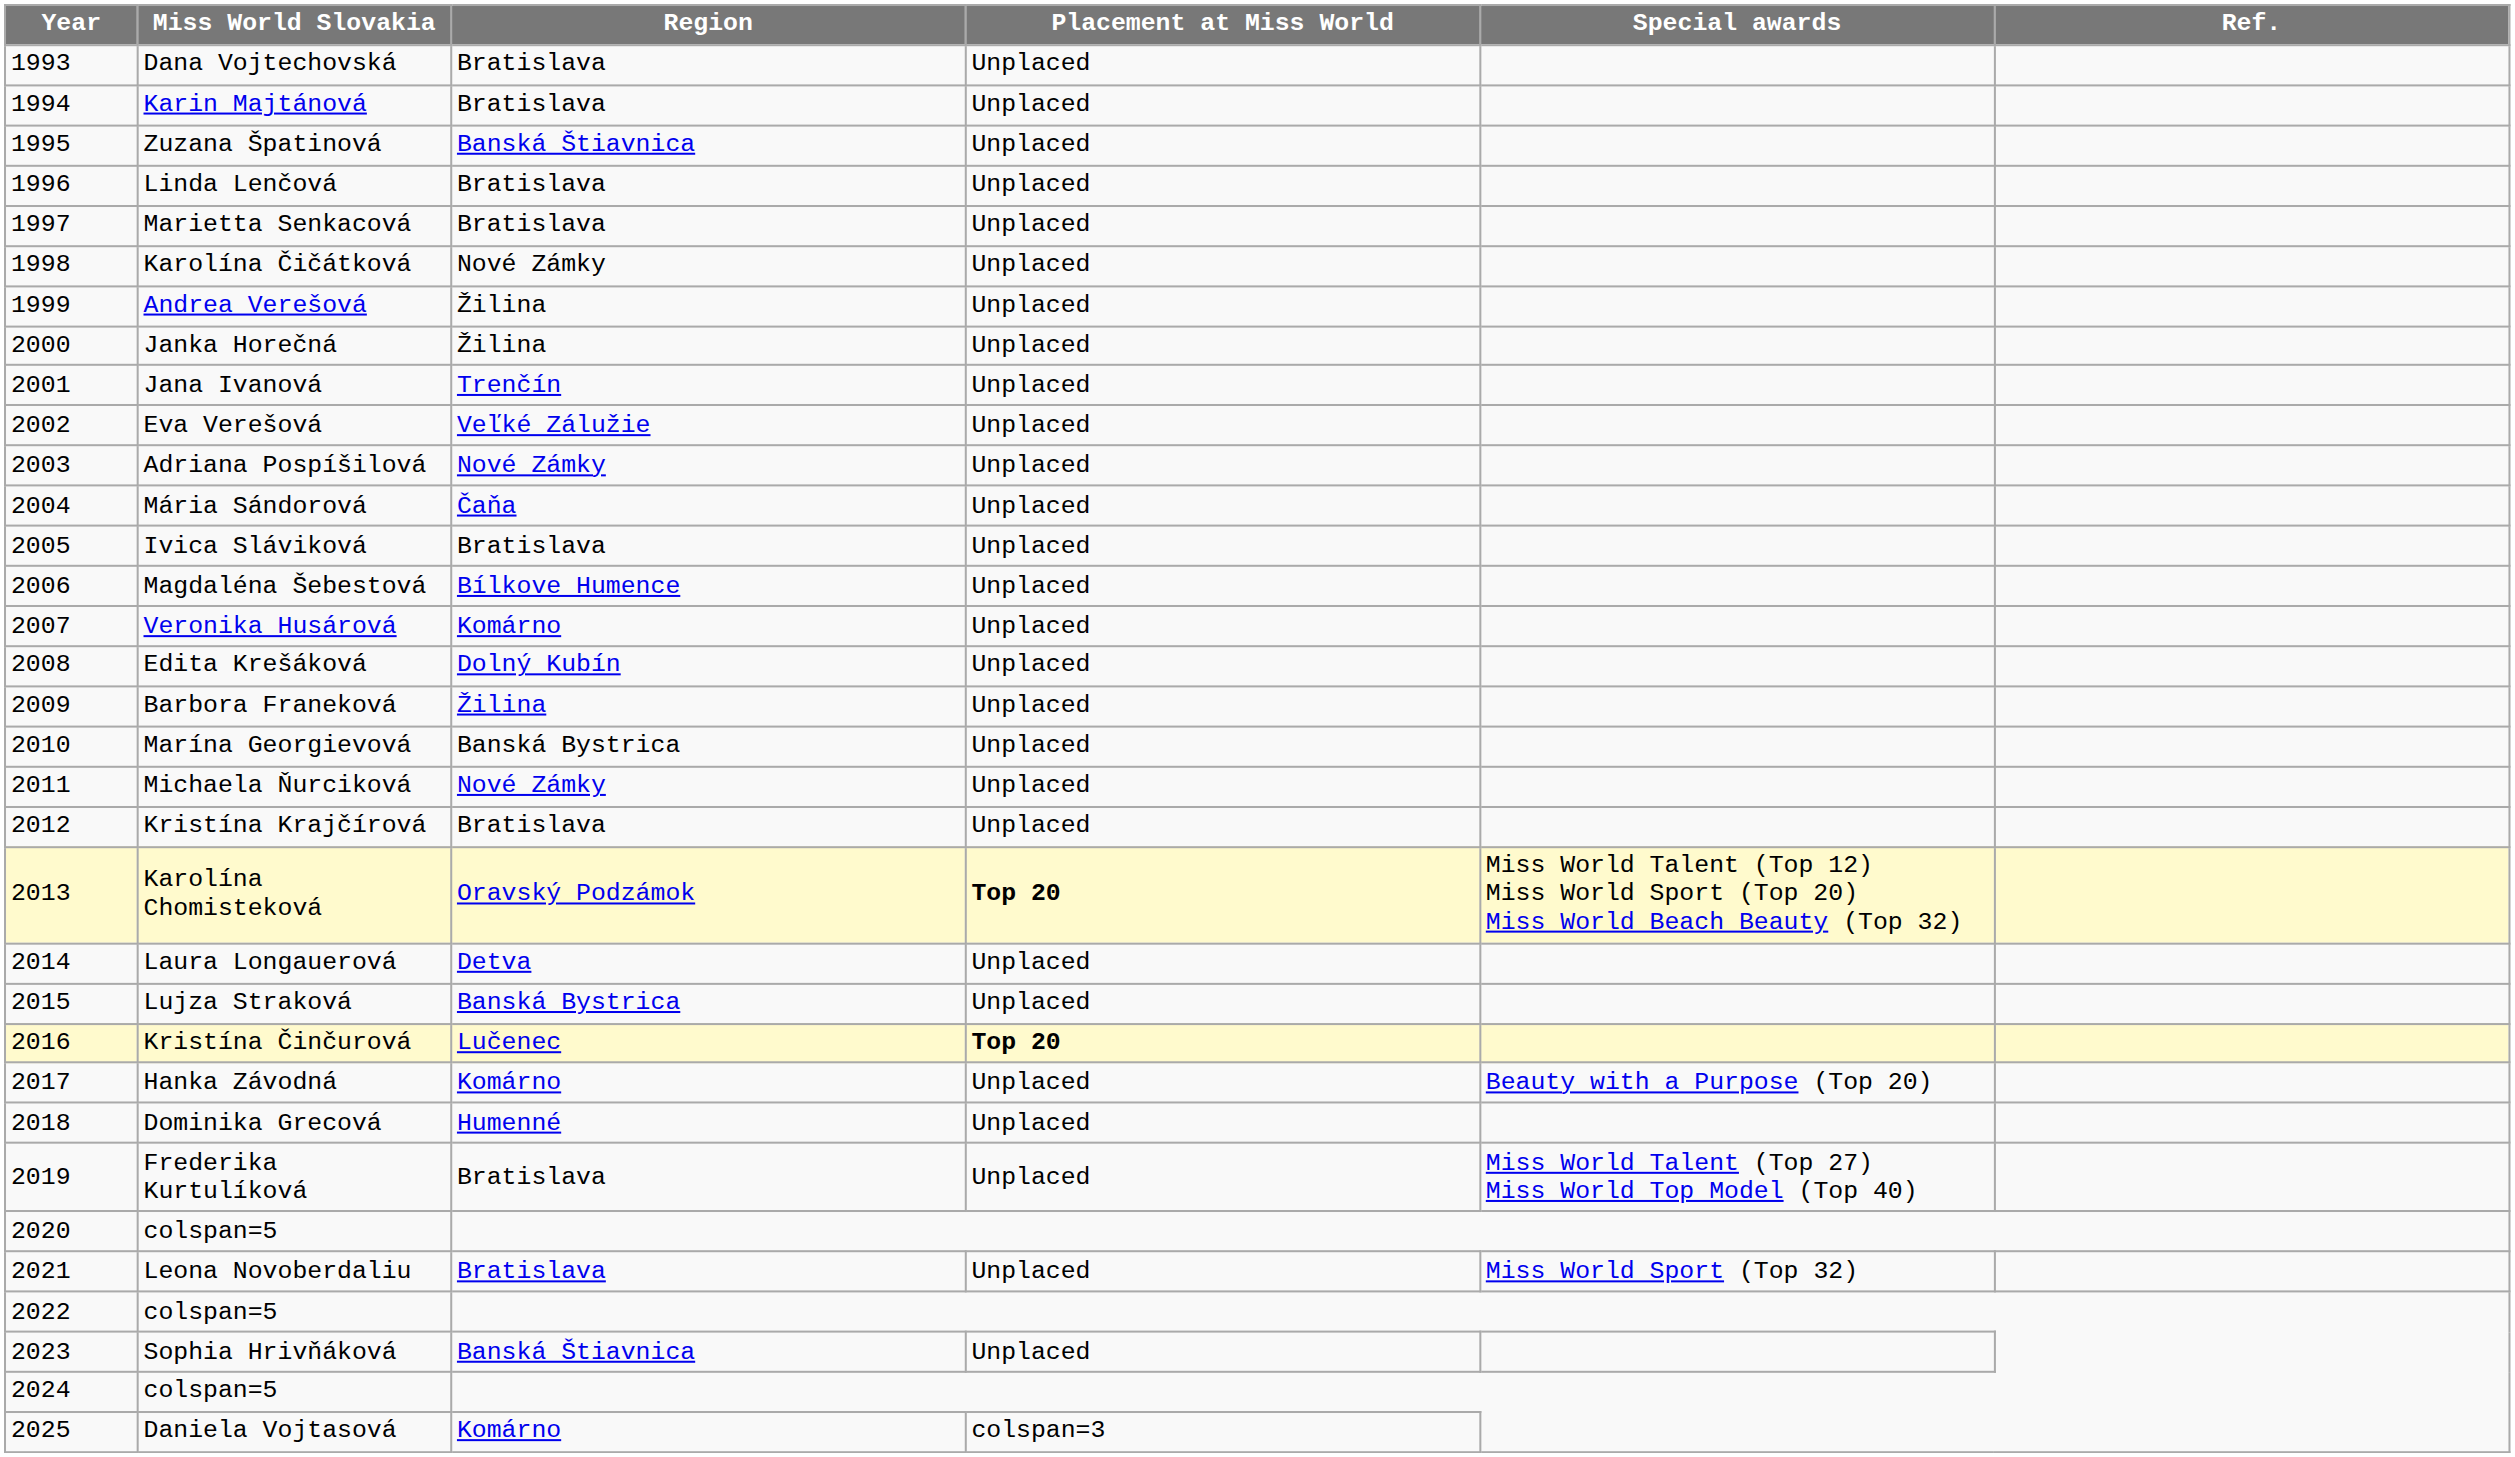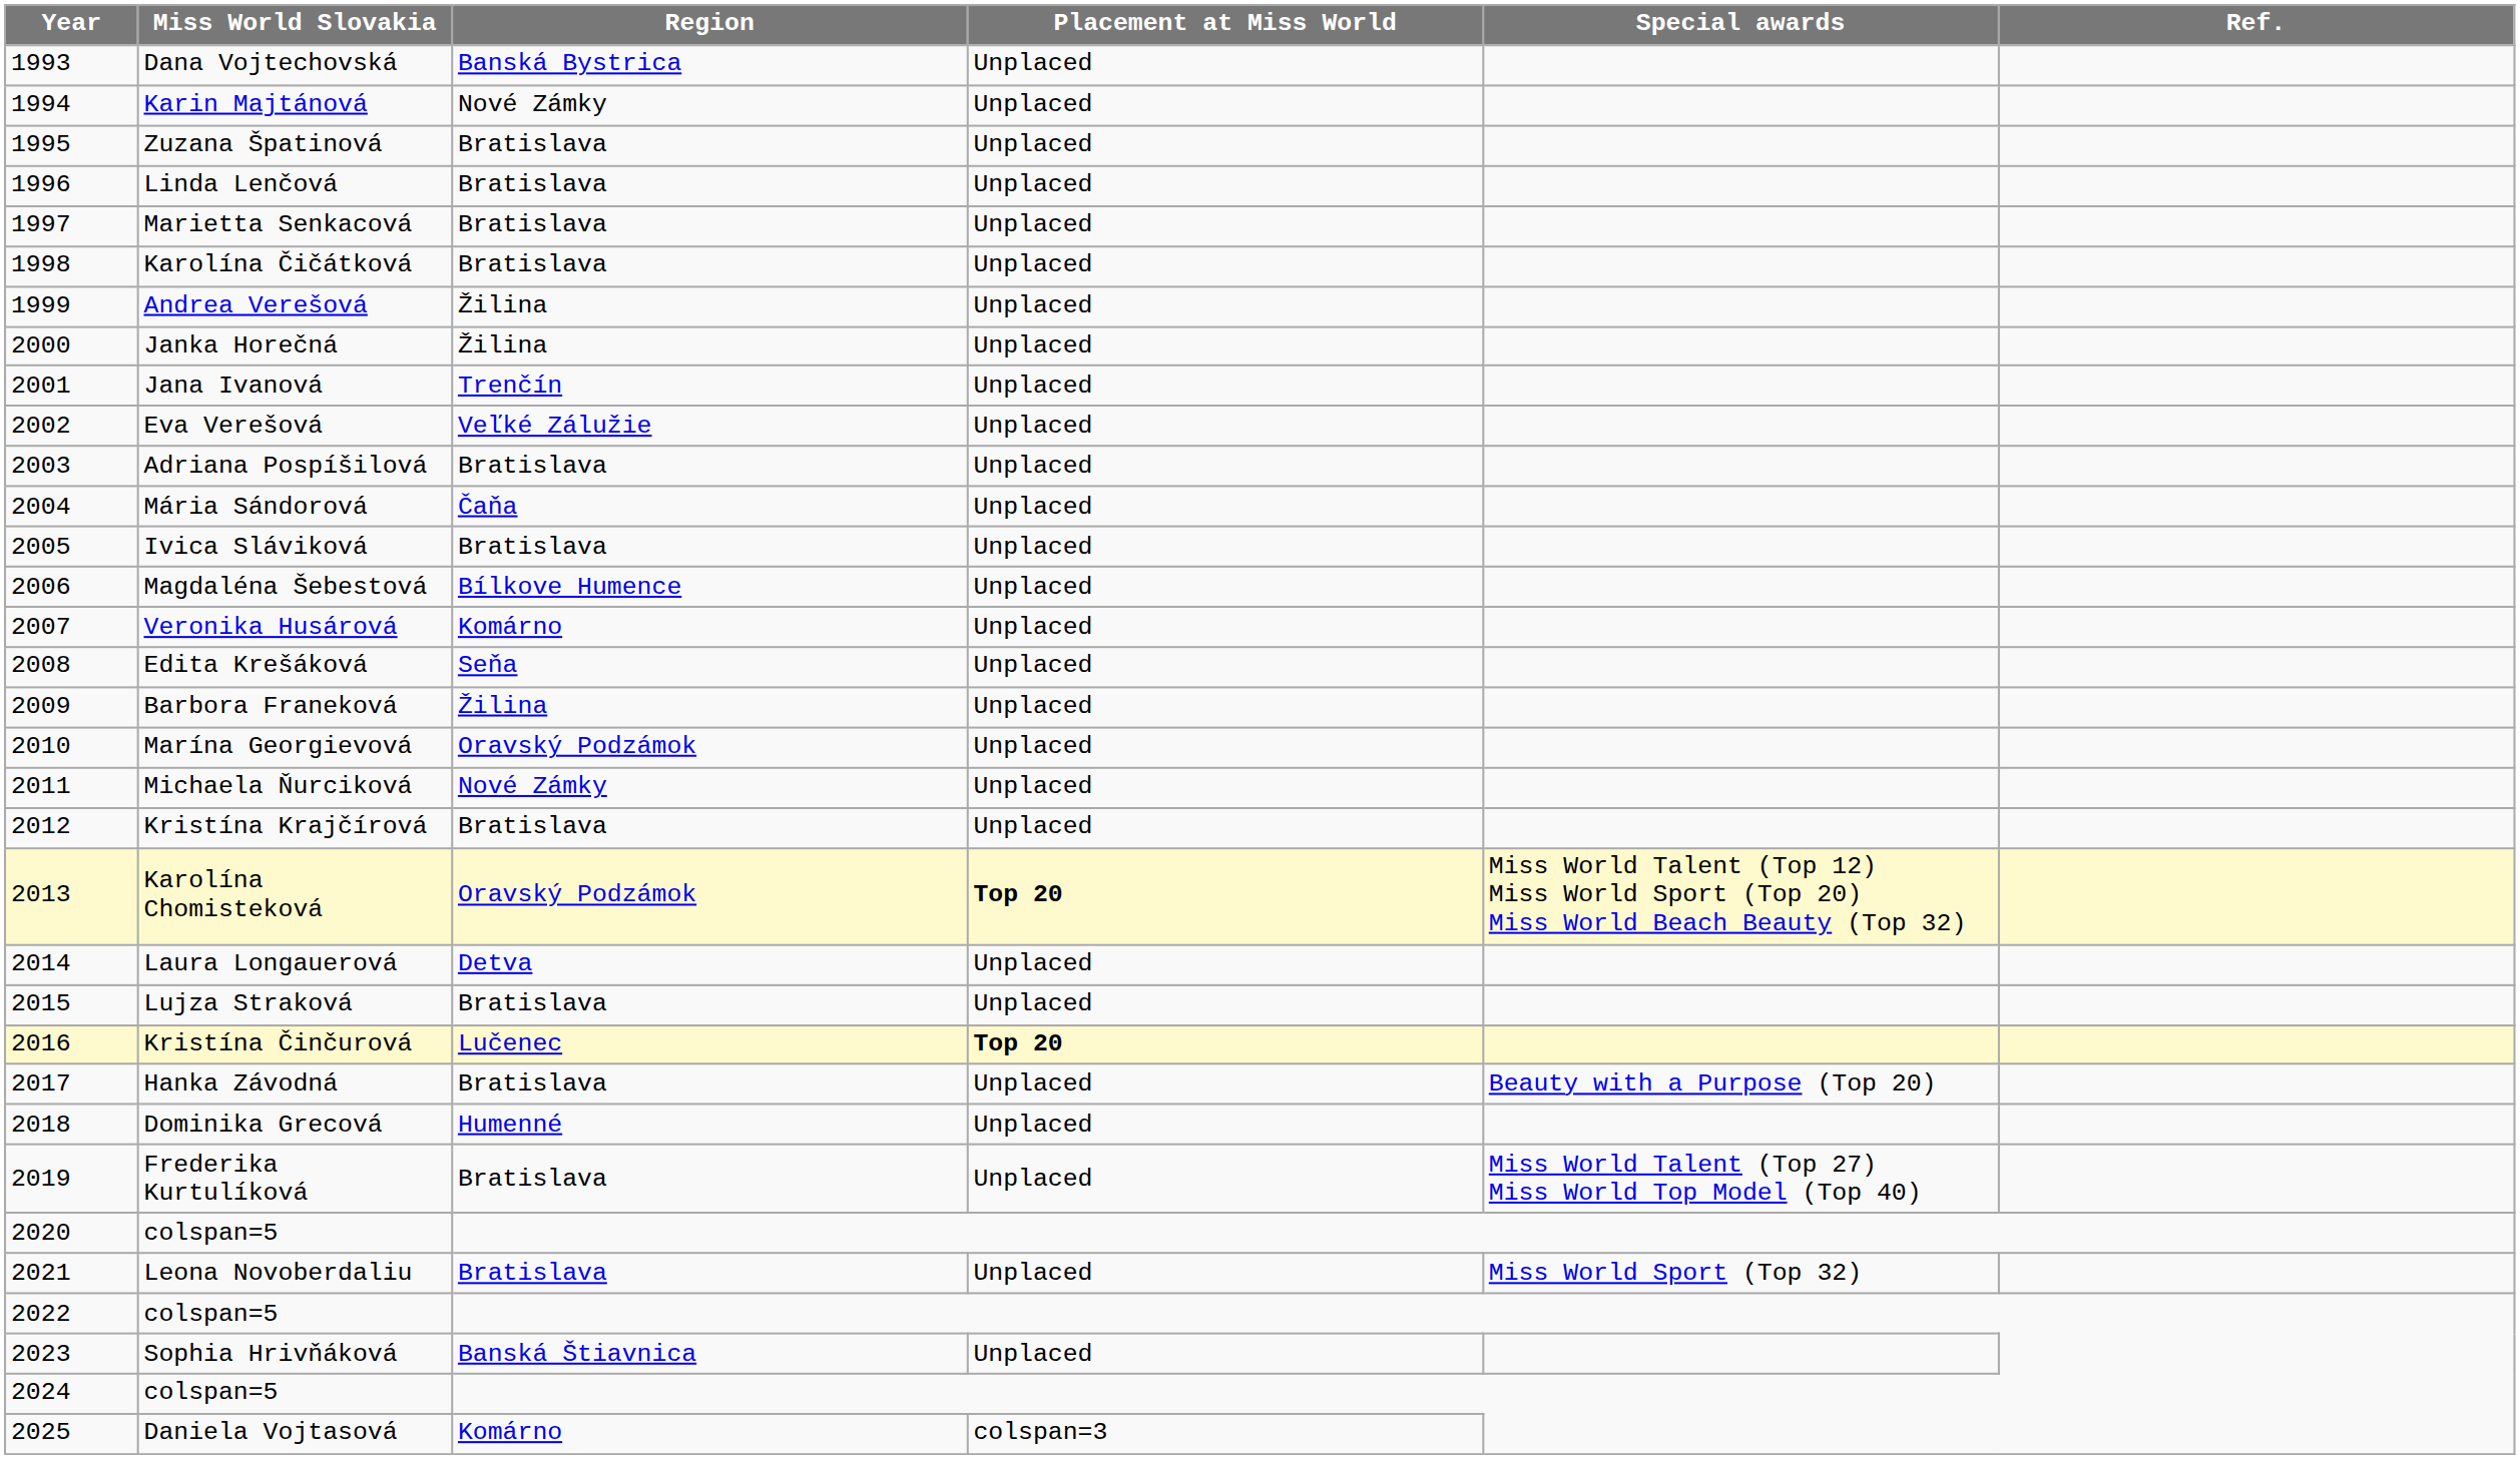Dana Vojtechovská | Region: Bratislava -> Banská Bystrica
Karin Majtánová | Region: Bratislava -> Nové Zámky
Zuzana Špatinová | Region: Banská Štiavnica -> Bratislava
Karolína Čičátková | Region: Nové Zámky -> Bratislava
Adriana Pospíšilová | Region: Nové Zámky -> Bratislava
Edita Krešáková | Region: Dolný Kubín -> Seňa
Marína Georgievová | Region: Banská Bystrica -> Oravský Podzámok
Lujza Straková | Region: Banská Bystrica -> Bratislava
Hanka Závodná | Region: Komárno -> Bratislava
